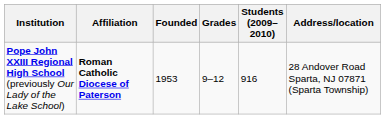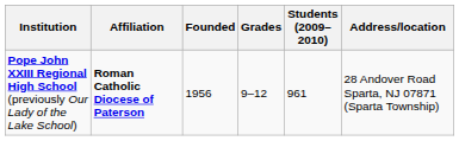row 2 | Founded: 1953 -> 1956
row 2 | Students (2009–2010): 916 -> 961
